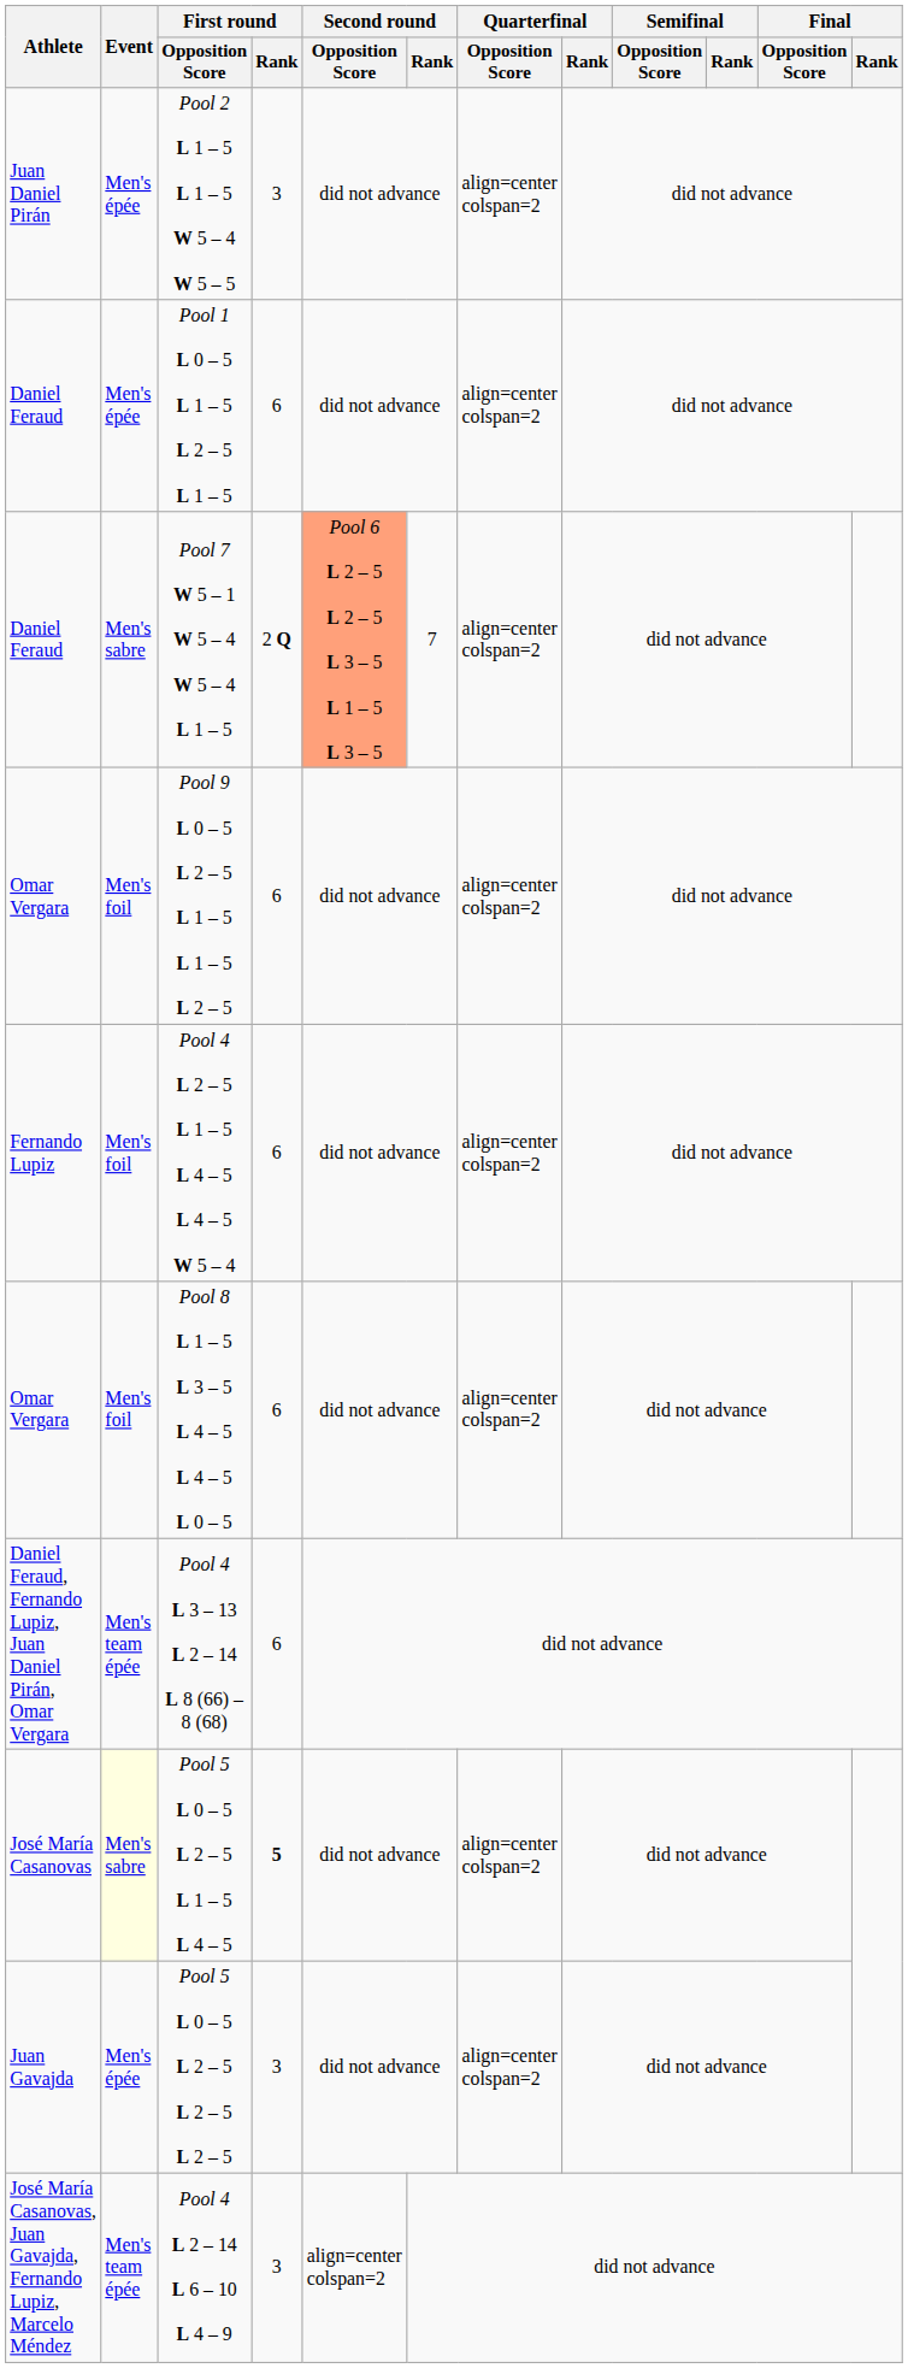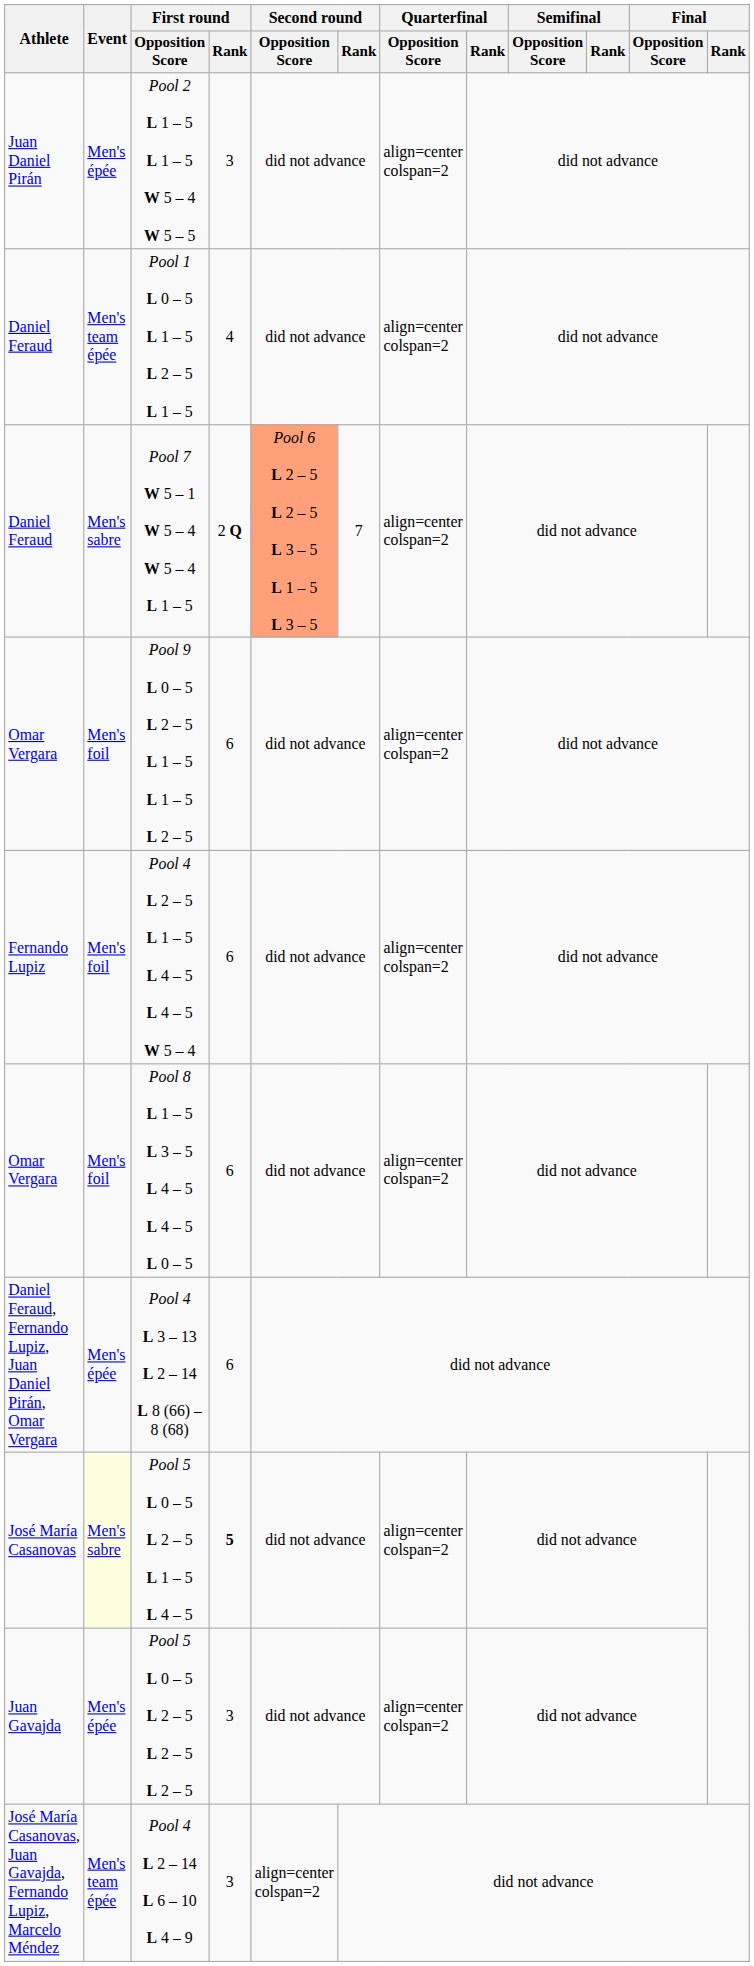Pool 1 L 0 – 5 L 1 – 5 L 2 – 5 L 1 – 5 | Event: Men's épée -> Men's team épée
Pool 1 L 0 – 5 L 1 – 5 L 2 – 5 L 1 – 5 | First round / Rank: 6 -> 4
Pool 4 L 3 – 13 L 2 – 14 L 8 (66) – 8 (68) | Event: Men's team épée -> Men's épée
